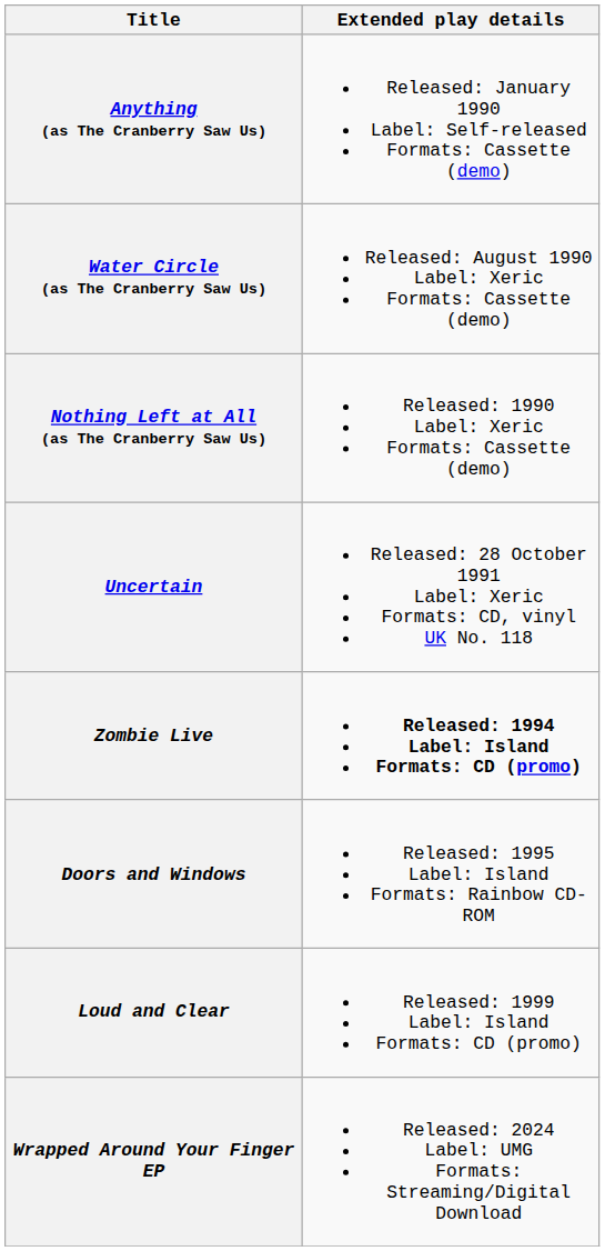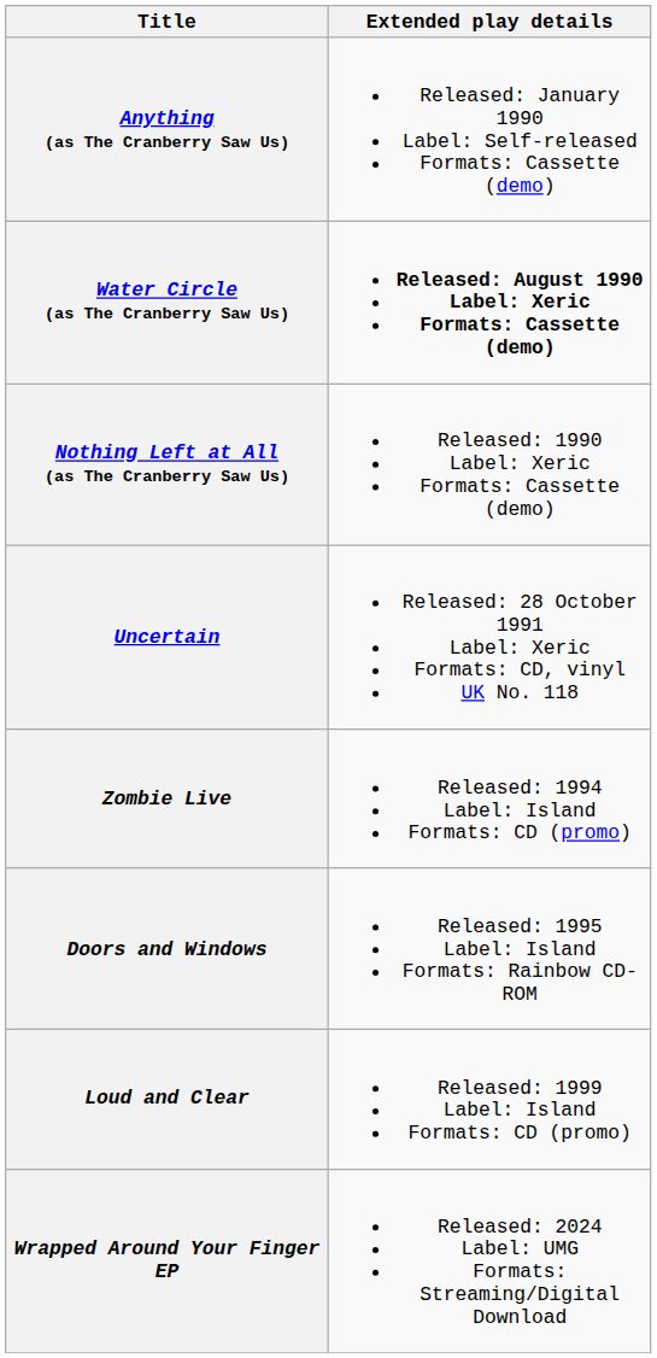Water Circle (as The Cranberry Saw Us) | Extended play details: normal -> bold
Zombie Live | Extended play details: bold -> normal
